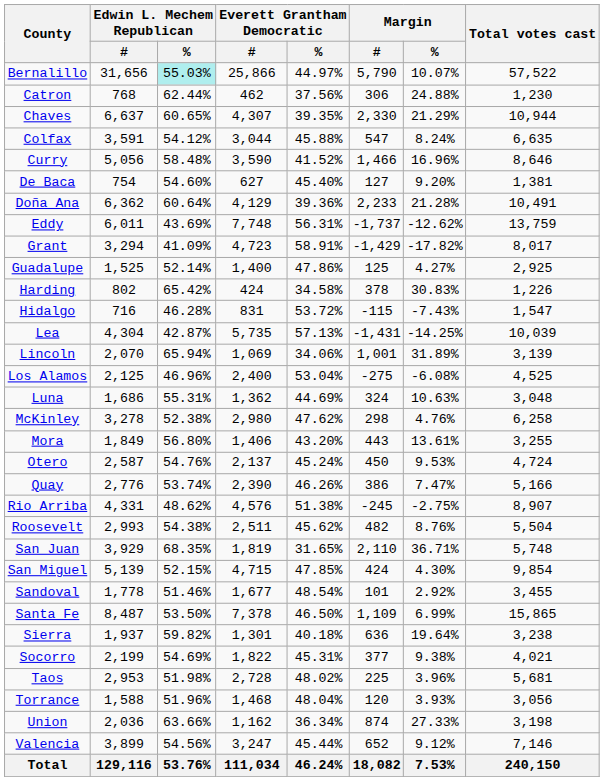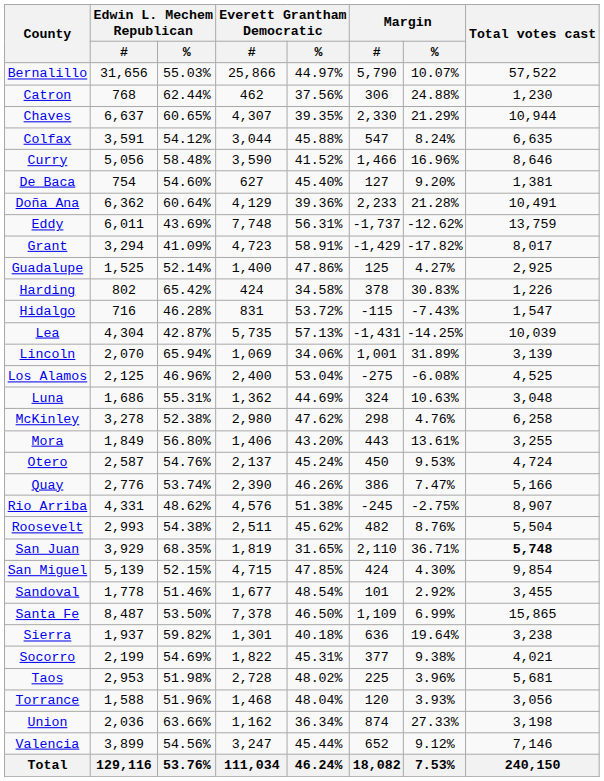Bernalillo | Edwin L. Mechem Republican / %: paleturquoise background -> no background
San Juan | Total votes cast: normal -> bold
